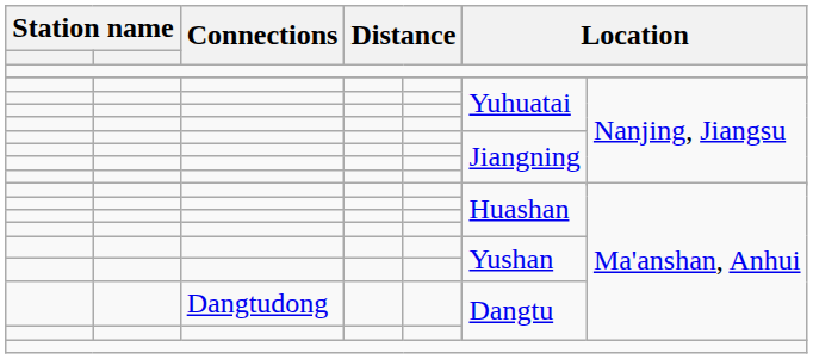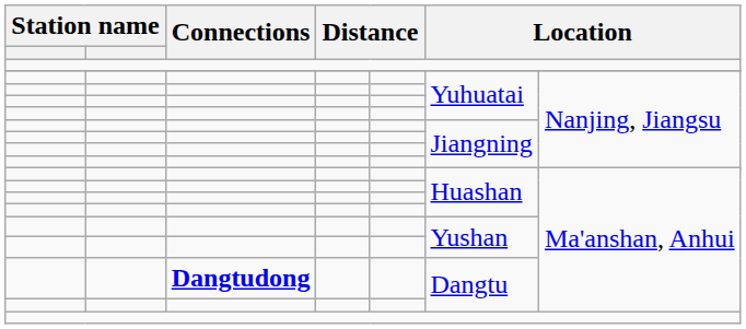Dangtudong | Connections: normal -> bold
